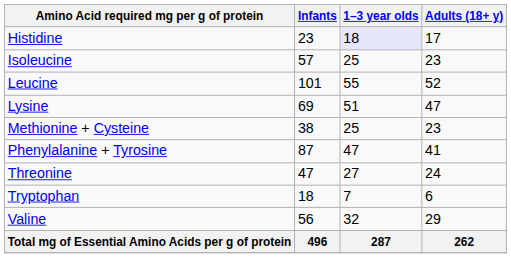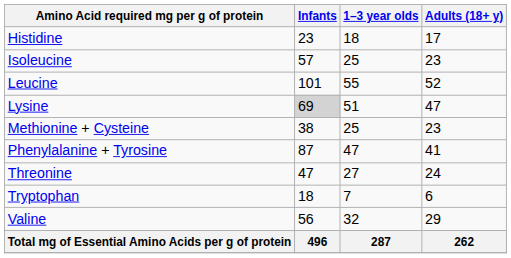Histidine | 1–3 year olds: lavender background -> no background
Lysine | Infants: no background -> lightgrey background
